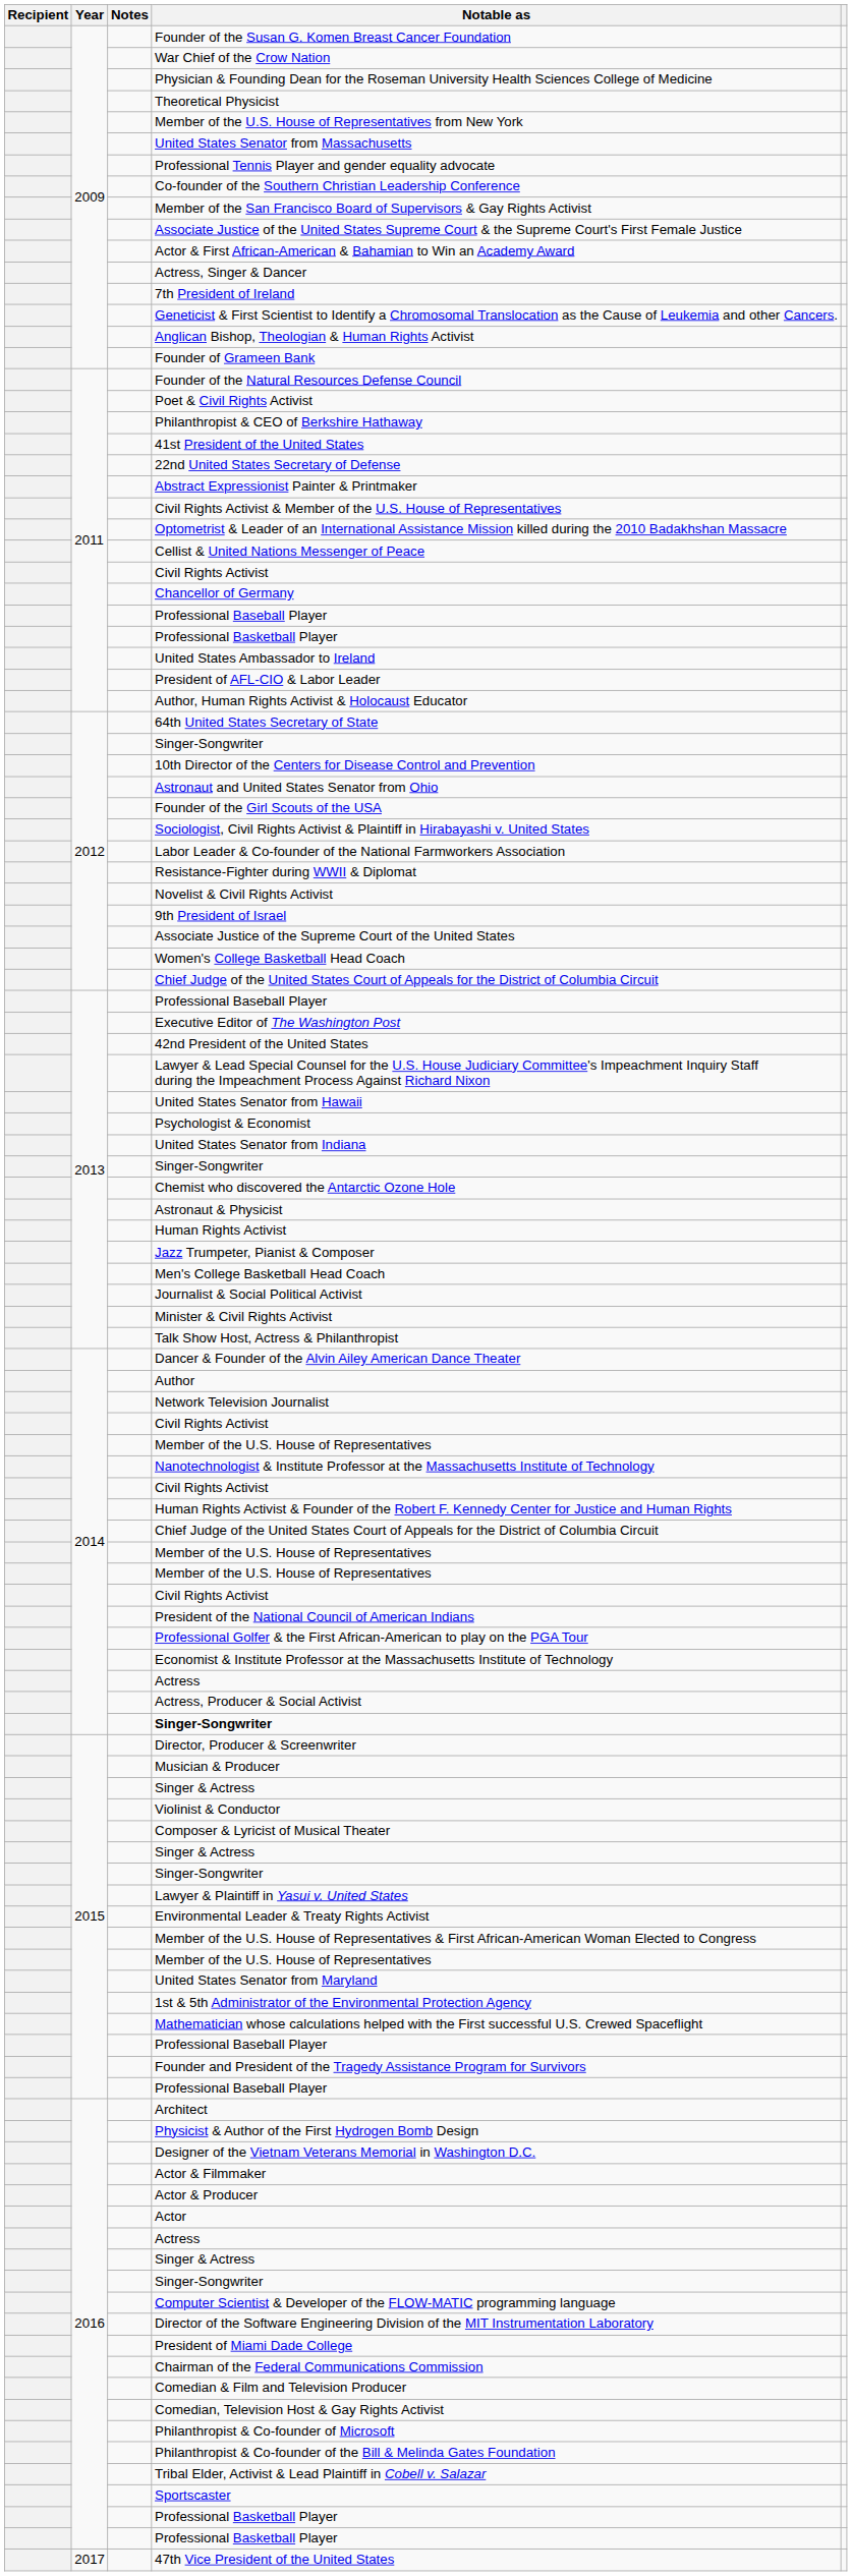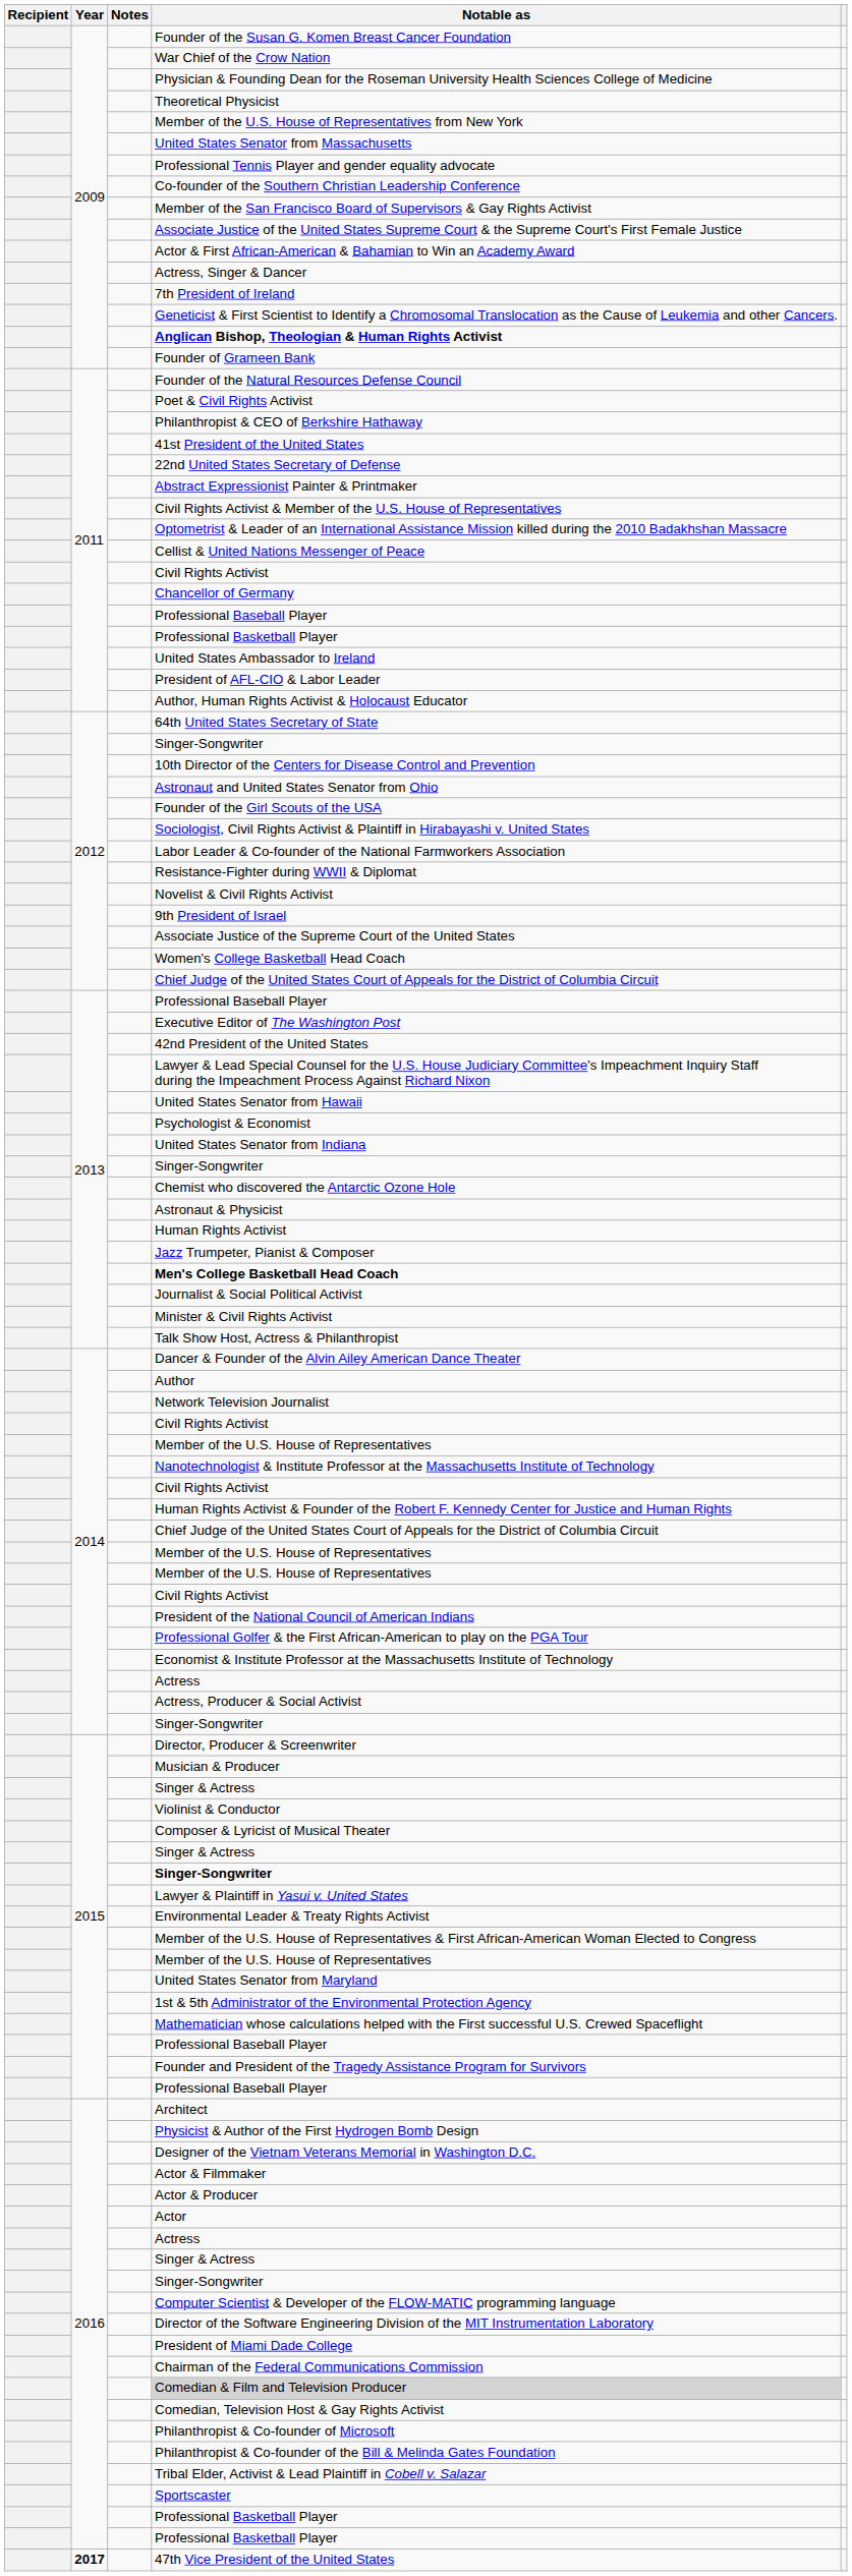Anglican Bishop, Theologian & Human Rights Activist | Notable as: normal -> bold
Men's College Basketball Head Coach | Notable as: normal -> bold
2014 / Singer-Songwriter | Notable as: bold -> normal
2015 / Singer-Songwriter | Notable as: normal -> bold
Comedian & Film and Television Producer | Notable as: no background -> lightgrey background
47th Vice President of the United States | Year: normal -> bold
